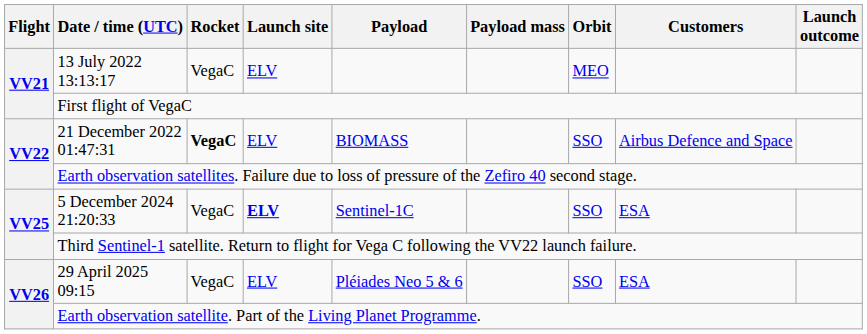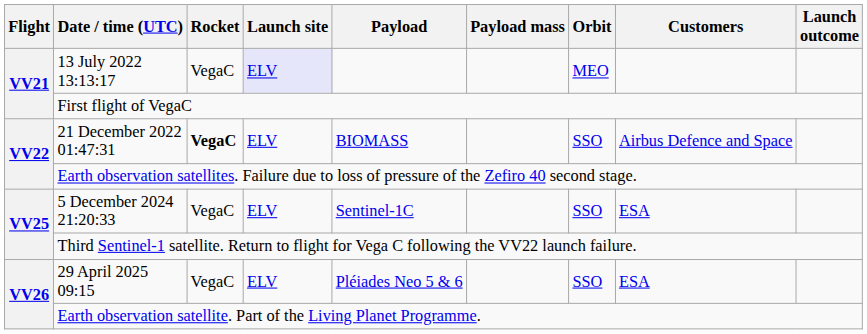13 July 2022 13:13:17 | Launch site: no background -> lavender background
5 December 2024 21:20:33 | Launch site: bold -> normal
